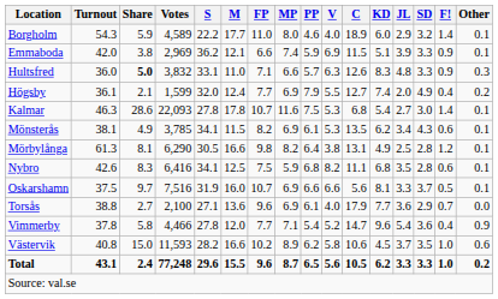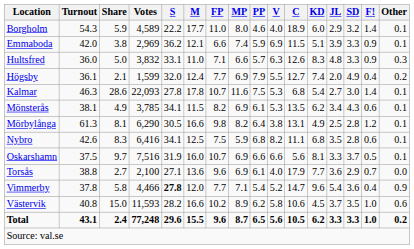Hultsfred | Share: bold -> normal
Vimmerby | S: normal -> bold
